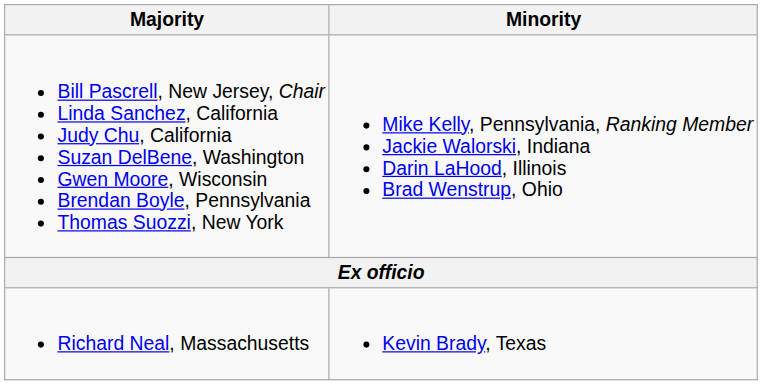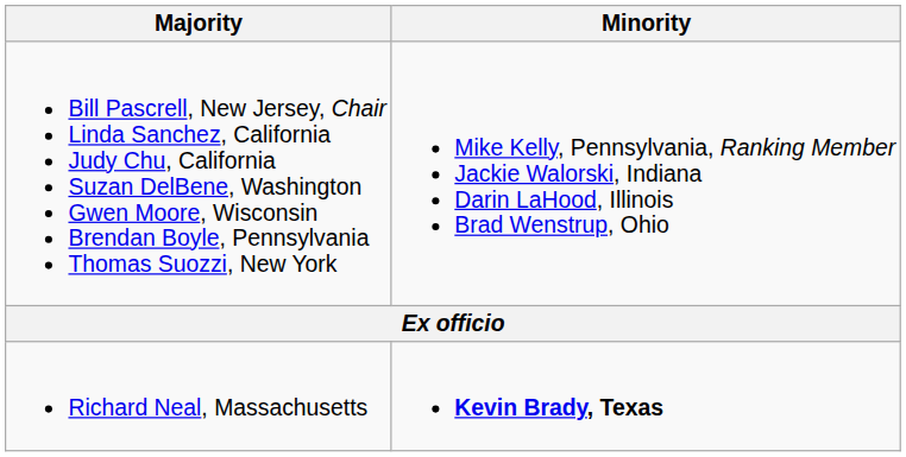Richard Neal, Massachusetts | Minority: normal -> bold
